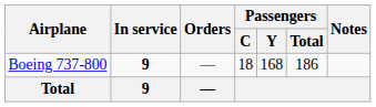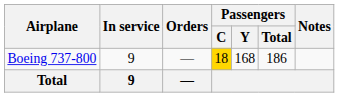Boeing 737-800 | In service: bold -> normal
Boeing 737-800 | Passengers / C: no background -> gold background
